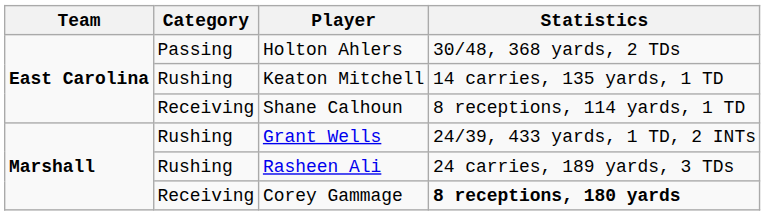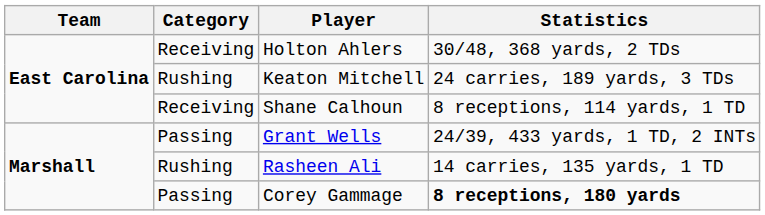Holton Ahlers | Category: Passing -> Receiving
Keaton Mitchell | Statistics: 14 carries, 135 yards, 1 TD -> 24 carries, 189 yards, 3 TDs
Grant Wells | Category: Rushing -> Passing
Rasheen Ali | Statistics: 24 carries, 189 yards, 3 TDs -> 14 carries, 135 yards, 1 TD
Corey Gammage | Category: Receiving -> Passing
